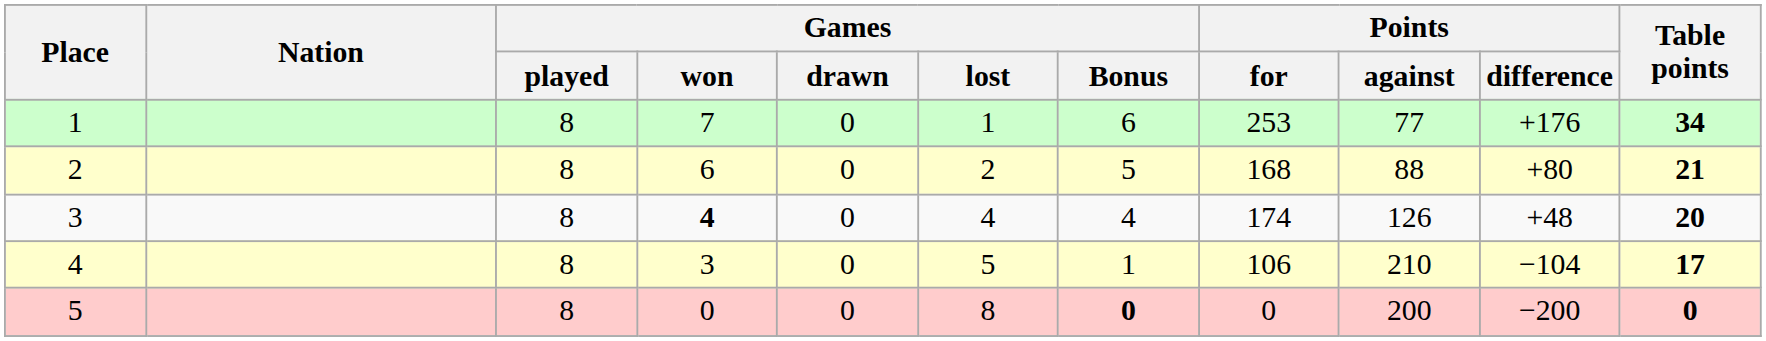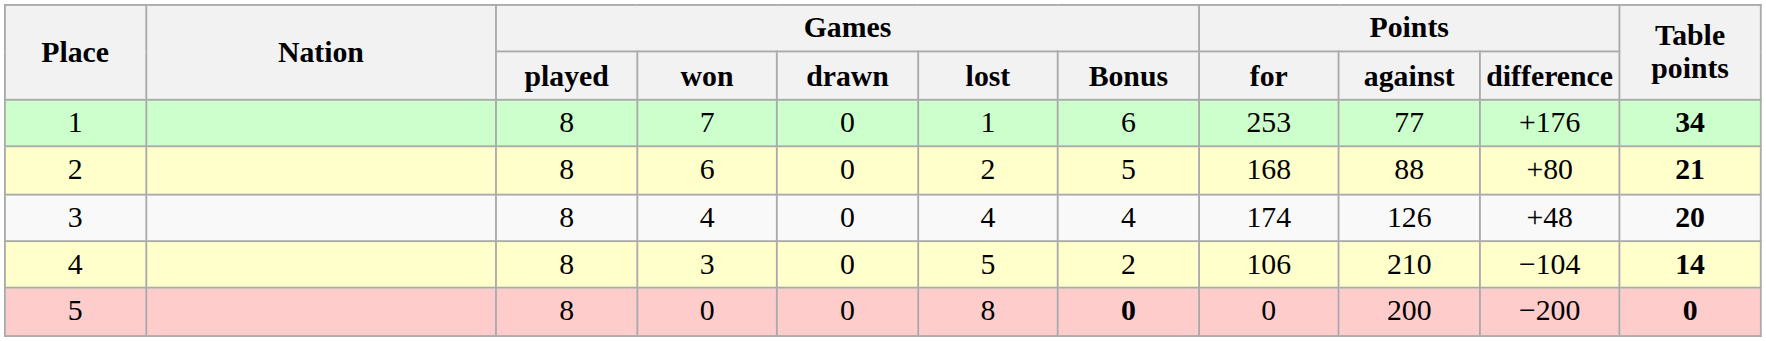row 5 | Games / won: bold -> normal
row 6 | Games / Bonus: 1 -> 2
row 6 | Table points: 17 -> 14
